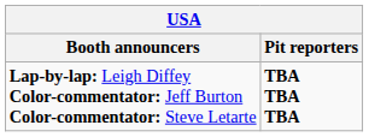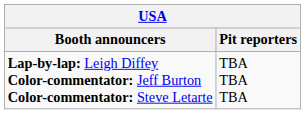row 3 | Pit reporters: bold -> normal
